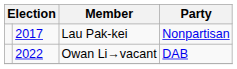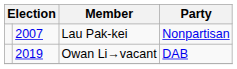Lau Pak-kei | column 2: 2017 -> 2007
Owan Li→vacant | column 2: 2022 -> 2019
